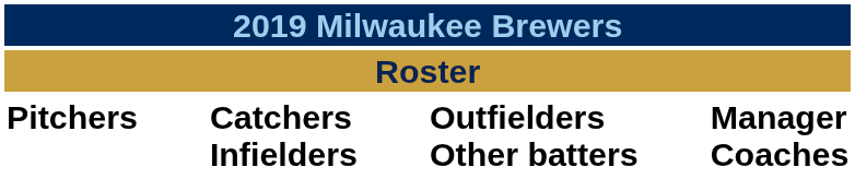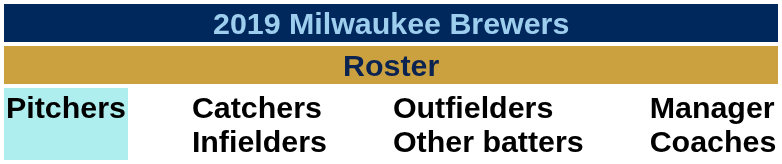Pitchers | column 1: no background -> paleturquoise background
